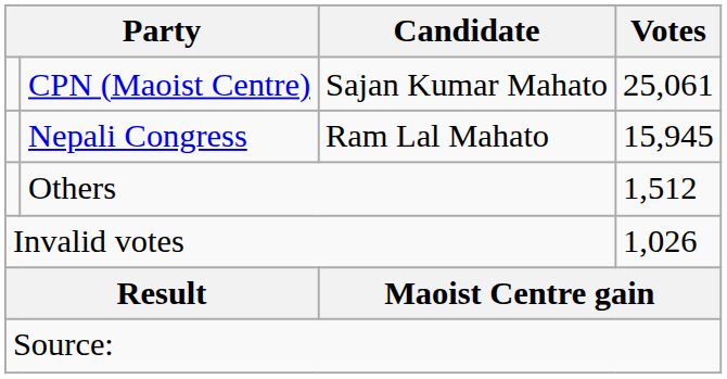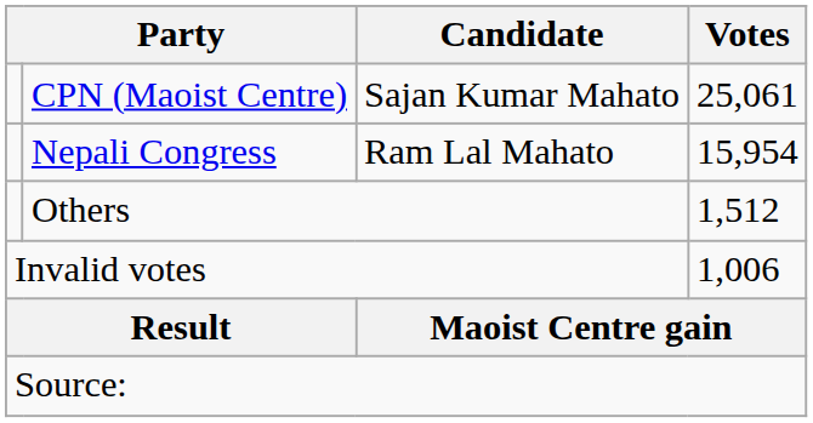Nepali Congress | Votes: 15,945 -> 15,954
Invalid votes | Votes: 1,026 -> 1,006
